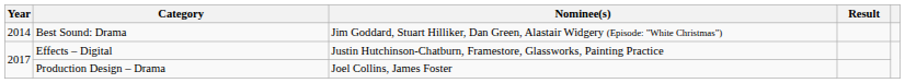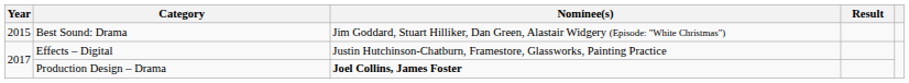Best Sound: Drama | Year: 2014 -> 2015
Production Design – Drama | Nominee(s): normal -> bold
